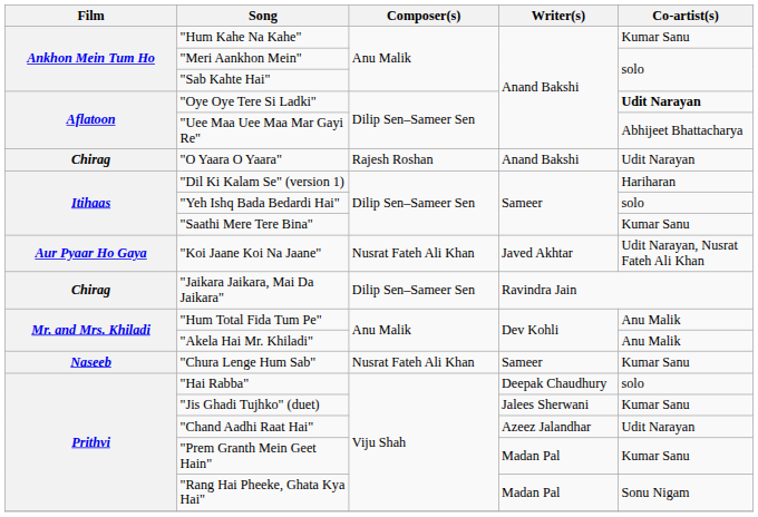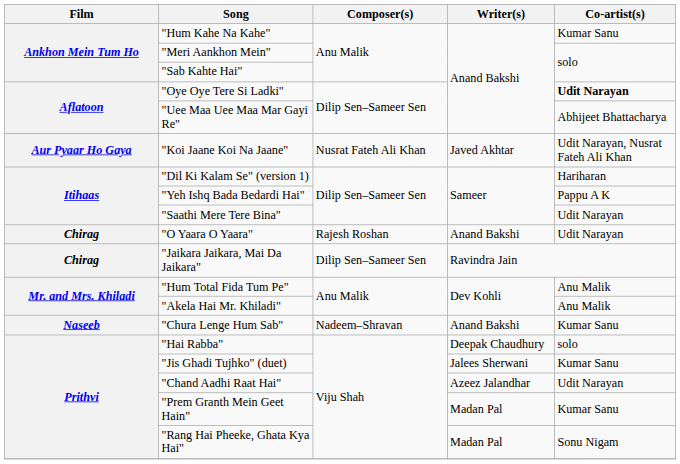rows swapped: "Koi Jaane Koi Na Jaane" <-> "O Yaara O Yaara"
"Yeh Ishq Bada Bedardi Hai" | Co-artist(s): solo -> Pappu A K
"Saathi Mere Tere Bina" | Co-artist(s): Kumar Sanu -> Udit Narayan
"Chura Lenge Hum Sab" | Composer(s): Nusrat Fateh Ali Khan -> Nadeem–Shravan
"Chura Lenge Hum Sab" | Writer(s): Sameer -> Anand Bakshi
